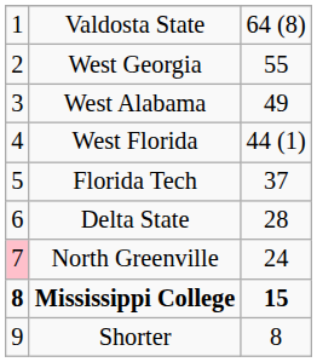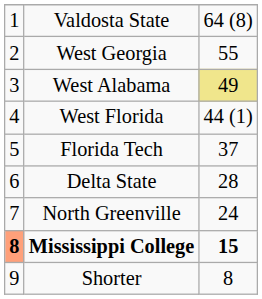West Alabama | column 3: no background -> khaki background
North Greenville | column 1: pink background -> no background
Mississippi College | column 1: no background -> lightsalmon background
